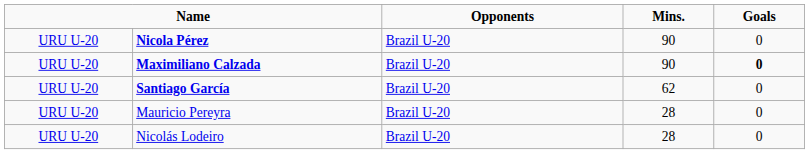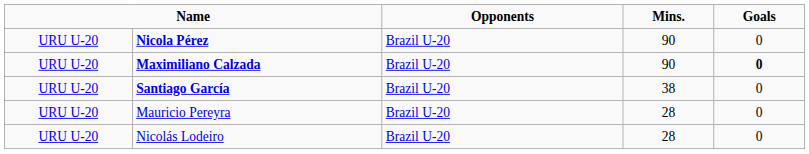Santiago García | Mins.: 62 -> 38
